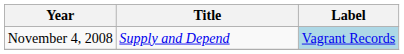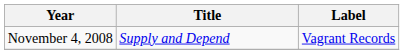November 4, 2008 | Label: lightblue background -> no background
